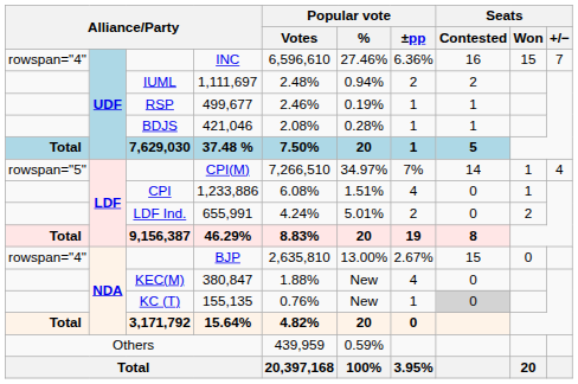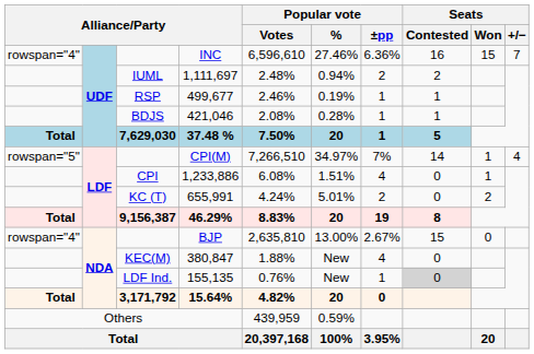655,991 | column 3: LDF Ind. -> KC (T)
155,135 | column 3: KC (T) -> LDF Ind.
